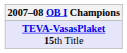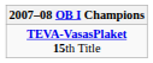row 2 | column 1: lavender background -> no background
